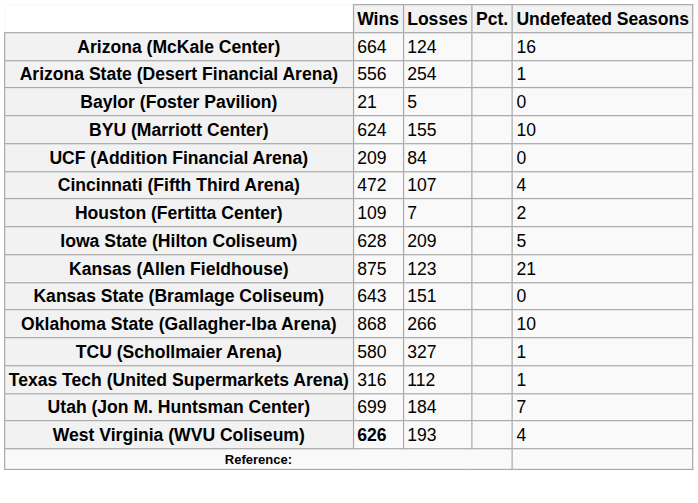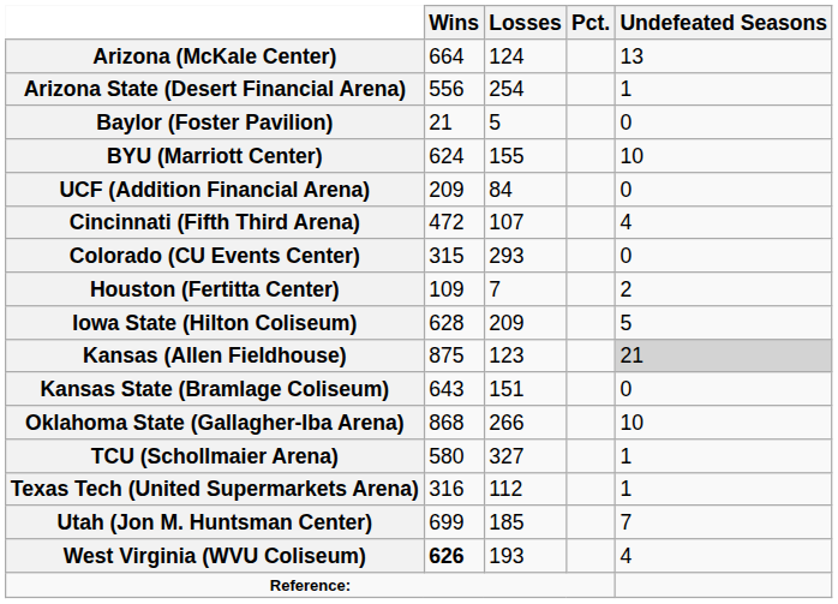Arizona (McKale Center) | Undefeated Seasons: 16 -> 13
+ row: Colorado (CU Events Center) | 315 | 293 | 0
Kansas (Allen Fieldhouse) | Undefeated Seasons: no background -> lightgrey background
Utah (Jon M. Huntsman Center) | Losses: 184 -> 185
